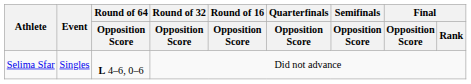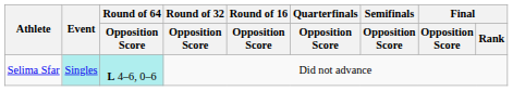Selima Sfar | Event: no background -> paleturquoise background
Selima Sfar | Round of 64 / Opposition Score: no background -> paleturquoise background
